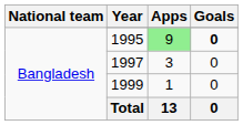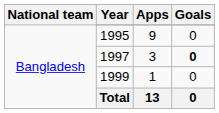1995 | Apps: lightgreen background -> no background
1995 | Goals: bold -> normal
1997 | Goals: normal -> bold
